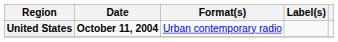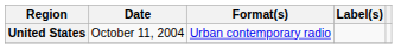United States | Date: bold -> normal
